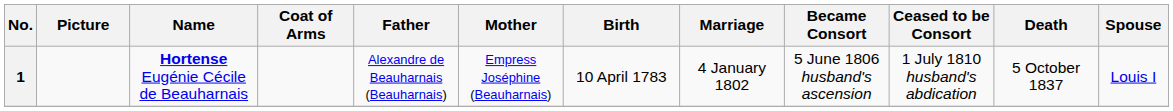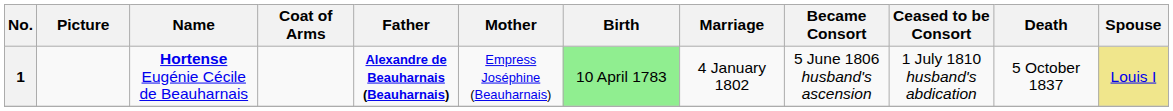1 | Father: normal -> bold
1 | Birth: no background -> lightgreen background
1 | Spouse: no background -> khaki background
